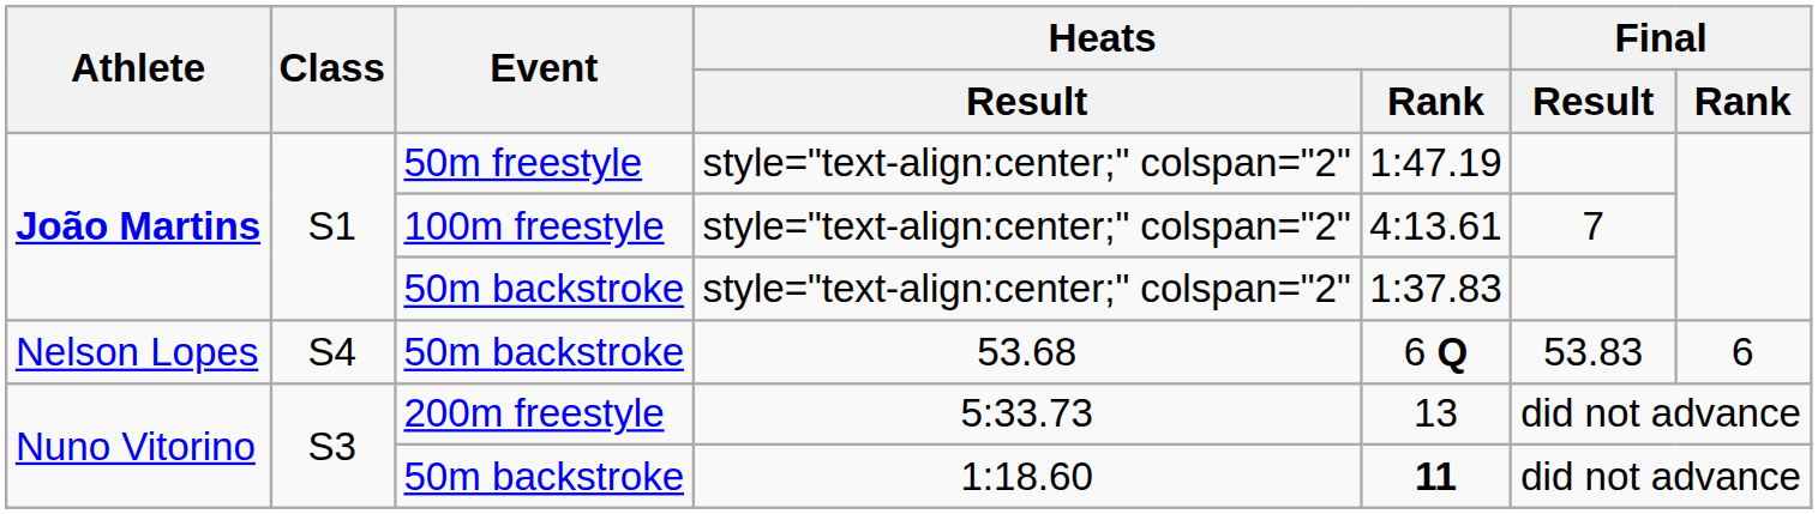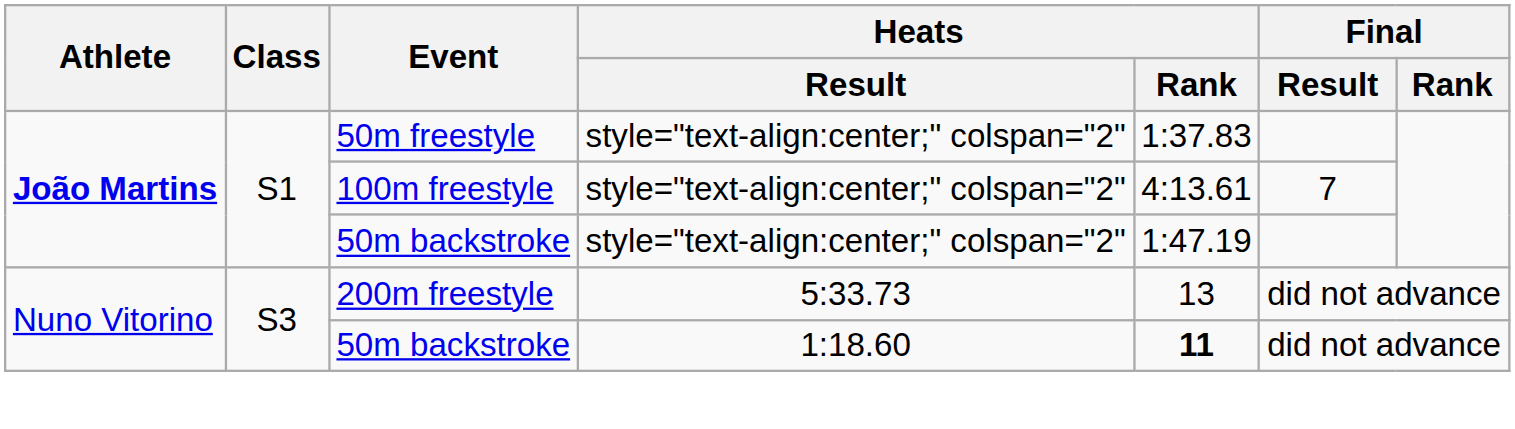50m freestyle | Heats / Rank: 1:47.19 -> 1:37.83
50m backstroke / style="text-align:center;" colspan="2" | Heats / Rank: 1:37.83 -> 1:47.19
- row: Nelson Lopes | S4 | 50m backstroke | 53.68 | 6 Q | 53.83 | 6
